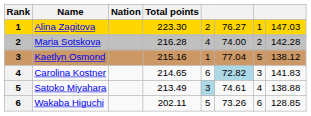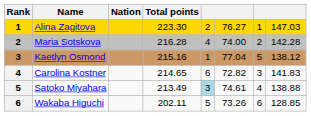Carolina Kostner | column 6: lightblue background -> no background
